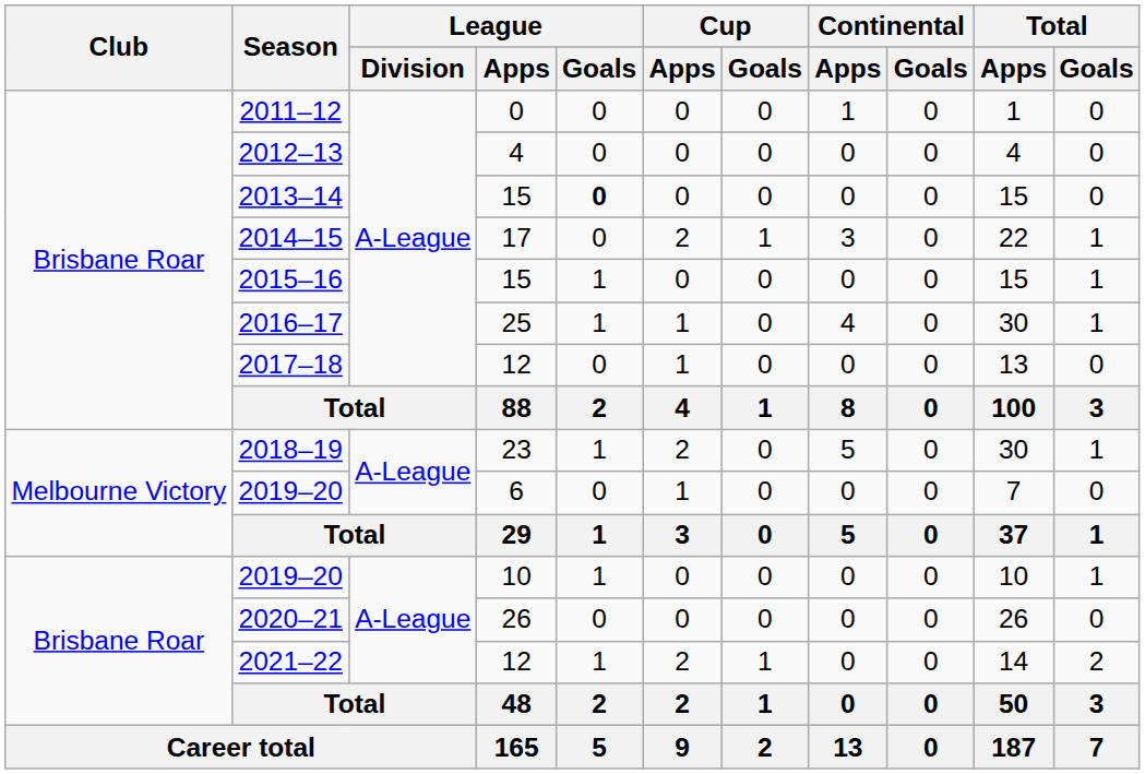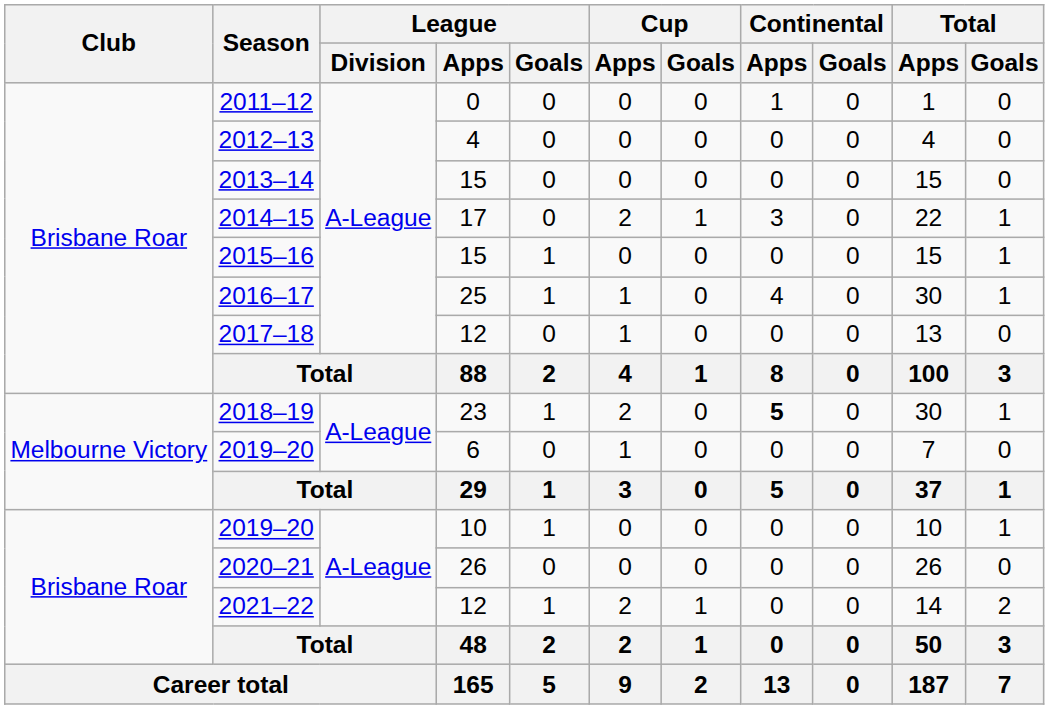2013–14 | League / Goals: bold -> normal
2018–19 | Continental / Apps: normal -> bold
